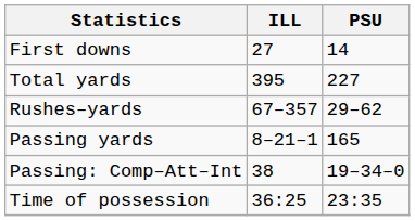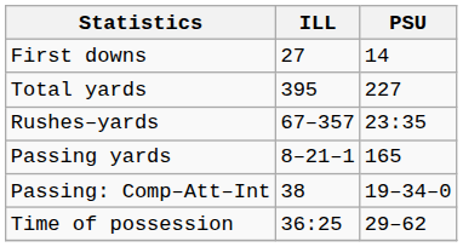Rushes–yards | PSU: 29–62 -> 23:35
Time of possession | PSU: 23:35 -> 29–62
